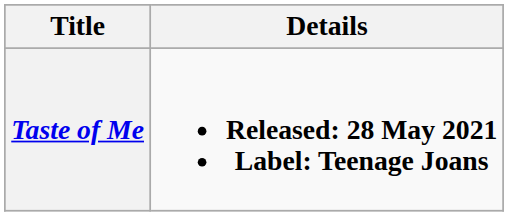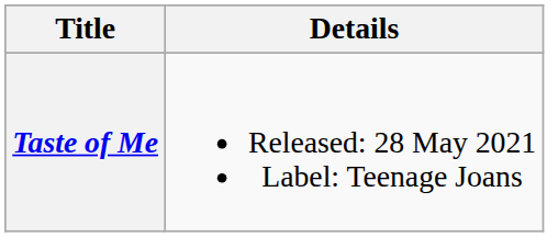Taste of Me | Details: bold -> normal
